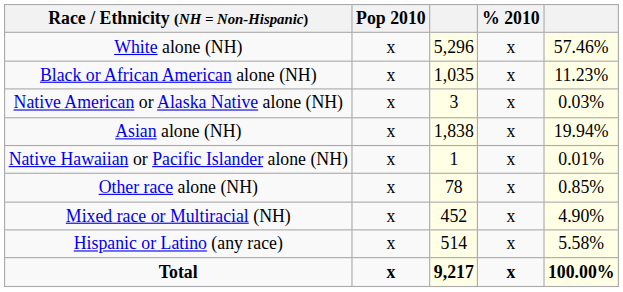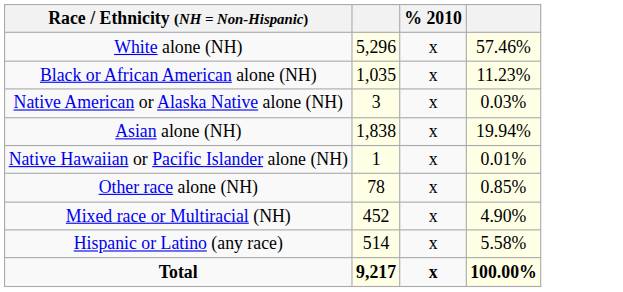- column: Pop 2010 | x | x | x | x | x | x | x | x | x
